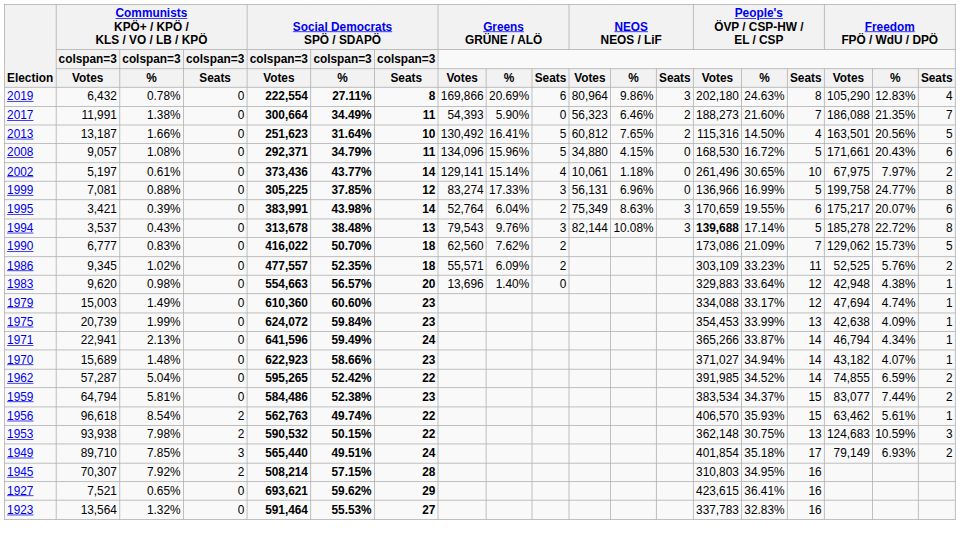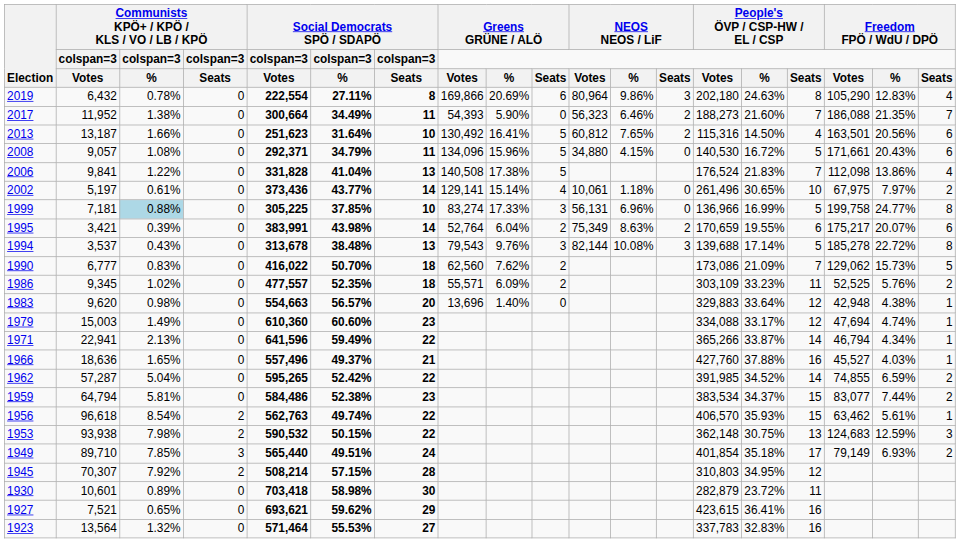2017 | column 2: 11,991 -> 11,952
2013 | Freedom FPÖ / WdU / DPÖ / Seats: 5 -> 6
2008 | People's ÖVP / CSP-HW / EL / CSP / Votes: 168,530 -> 140,530
+ row: 2006 | 9,841 | 1.22% | 0 | 331,828 | 41.04% | 13 | 140,508 | 17.38% | 5 | 176,524 | 21.83% | 7 | 112,098 | 13.86% | 4
1999 | column 2: 7,081 -> 7,181
1999 | Communists KPÖ+ / KPÖ / KLS / VO / LB / KPÖ / colspan=3 / %: no background -> lightblue background
1999 | Social Democrats SPÖ / SDAPÖ / colspan=3 / Seats: 12 -> 10
1995 | NEOS NEOS / LiF / Seats: 3 -> 2
1994 | People's ÖVP / CSP-HW / EL / CSP / Votes: bold -> normal
- row: 1975 | 20,739 | 1.99% | 0 | 624,072 | 59.84% | 23 | 354,453 | 33.99% | 13 | 42,638 | 4.09% | 1
1971 | Social Democrats SPÖ / SDAPÖ / colspan=3 / Seats: 24 -> 22
- row: 1970 | 15,689 | 1.48% | 0 | 622,923 | 58.66% | 23 | 371,027 | 34.94% | 14 | 43,182 | 4.07% | 1
+ row: 1966 | 18,636 | 1.65% | 0 | 557,496 | 49.37% | 21 | 427,760 | 37.88% | 16 | 45,527 | 4.03% | 1
1953 | Freedom FPÖ / WdU / DPÖ / %: 10.59% -> 12.59%
1945 | People's ÖVP / CSP-HW / EL / CSP / Seats: 16 -> 12
+ row: 1930 | 10,601 | 0.89% | 0 | 703,418 | 58.98% | 30 | 282,879 | 23.72% | 11
1923 | Social Democrats SPÖ / SDAPÖ / colspan=3 / Votes: 591,464 -> 571,464
